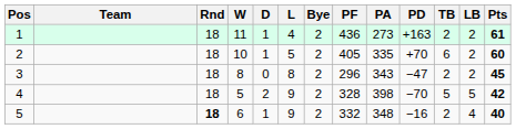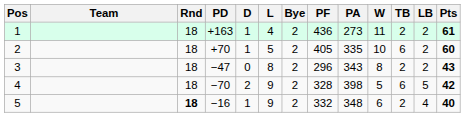columns swapped: W <-> PD
row 4 | Pts: 45 -> 43
row 5 | TB: 5 -> 6
